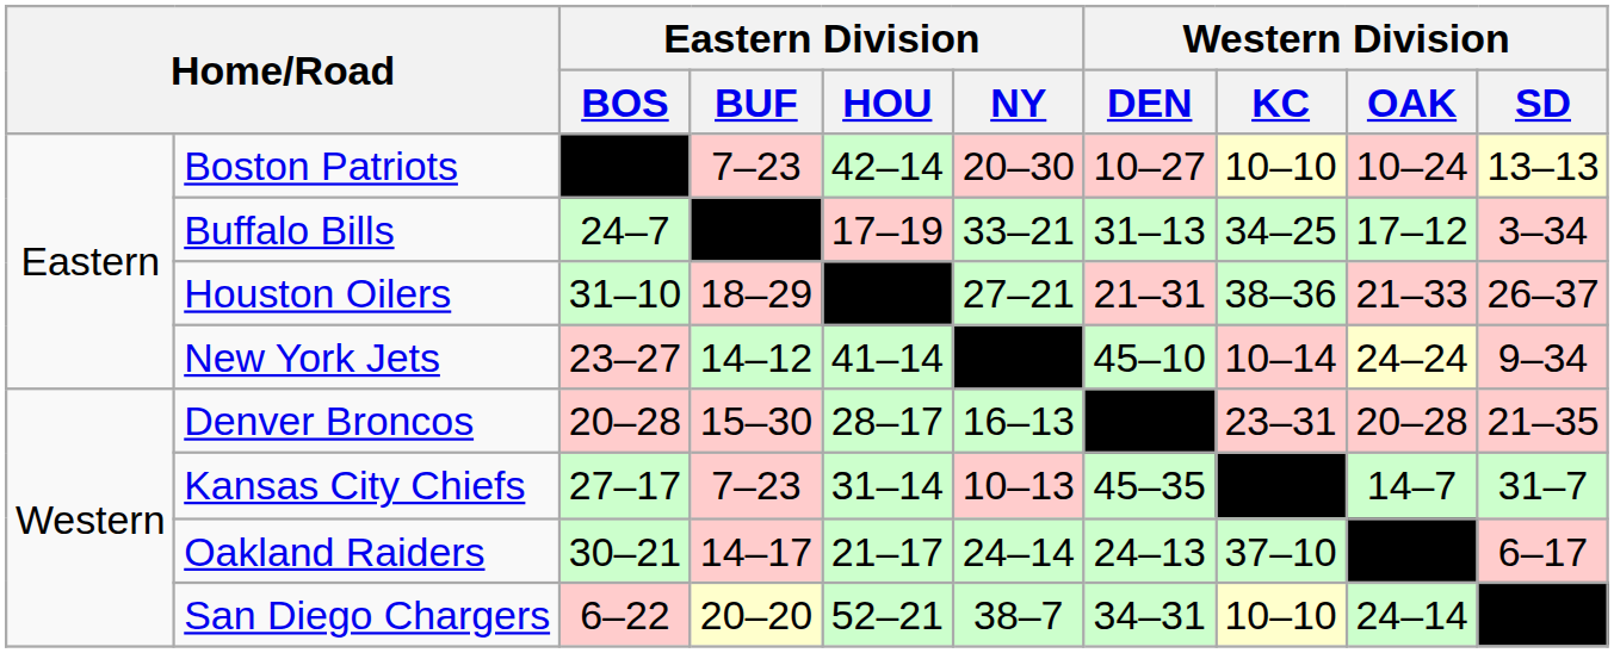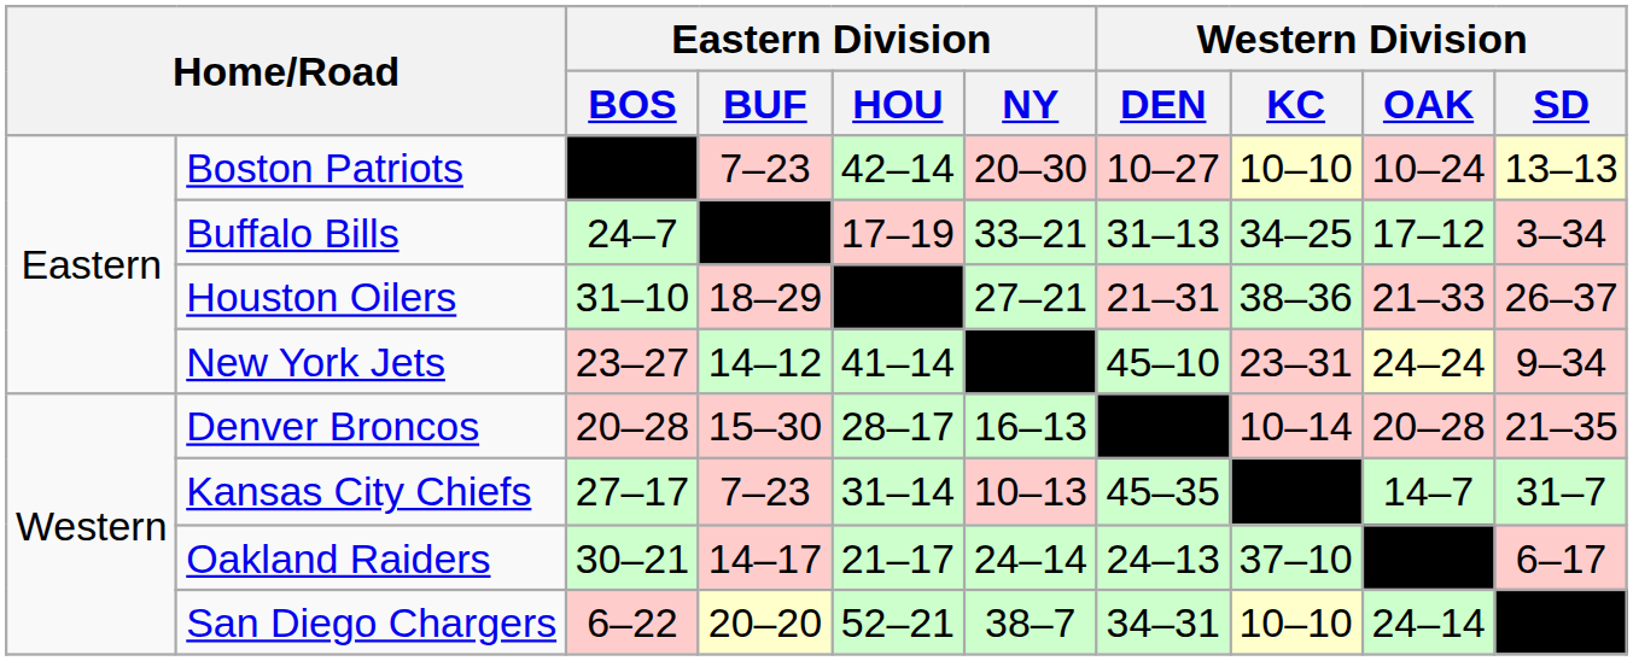New York Jets | Western Division / KC: 10–14 -> 23–31
Denver Broncos | Western Division / KC: 23–31 -> 10–14
